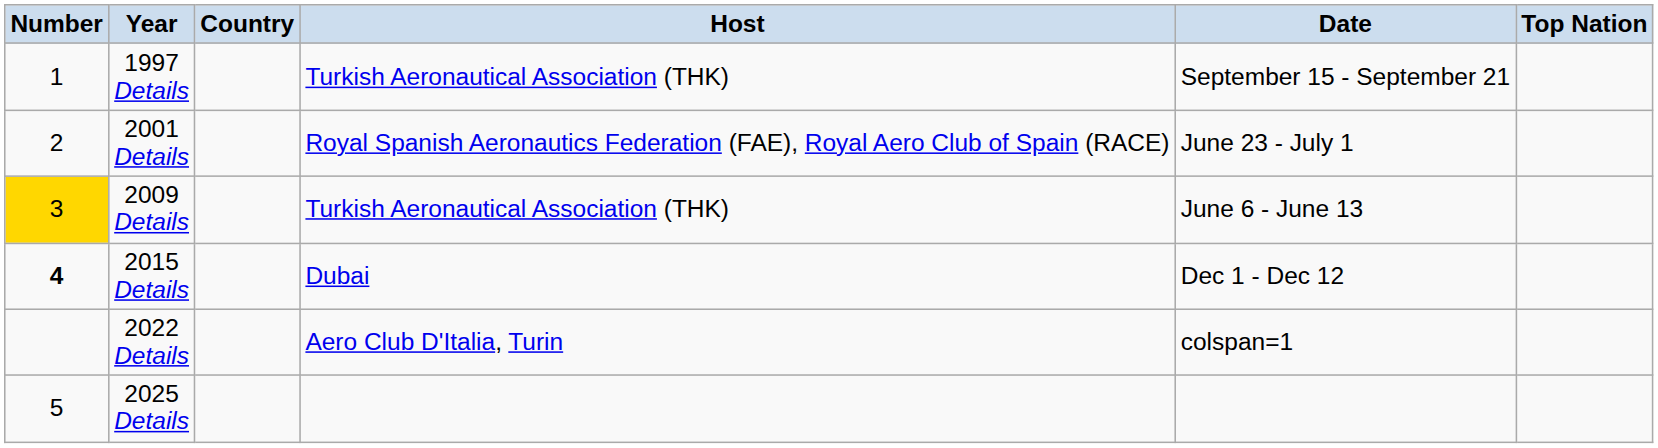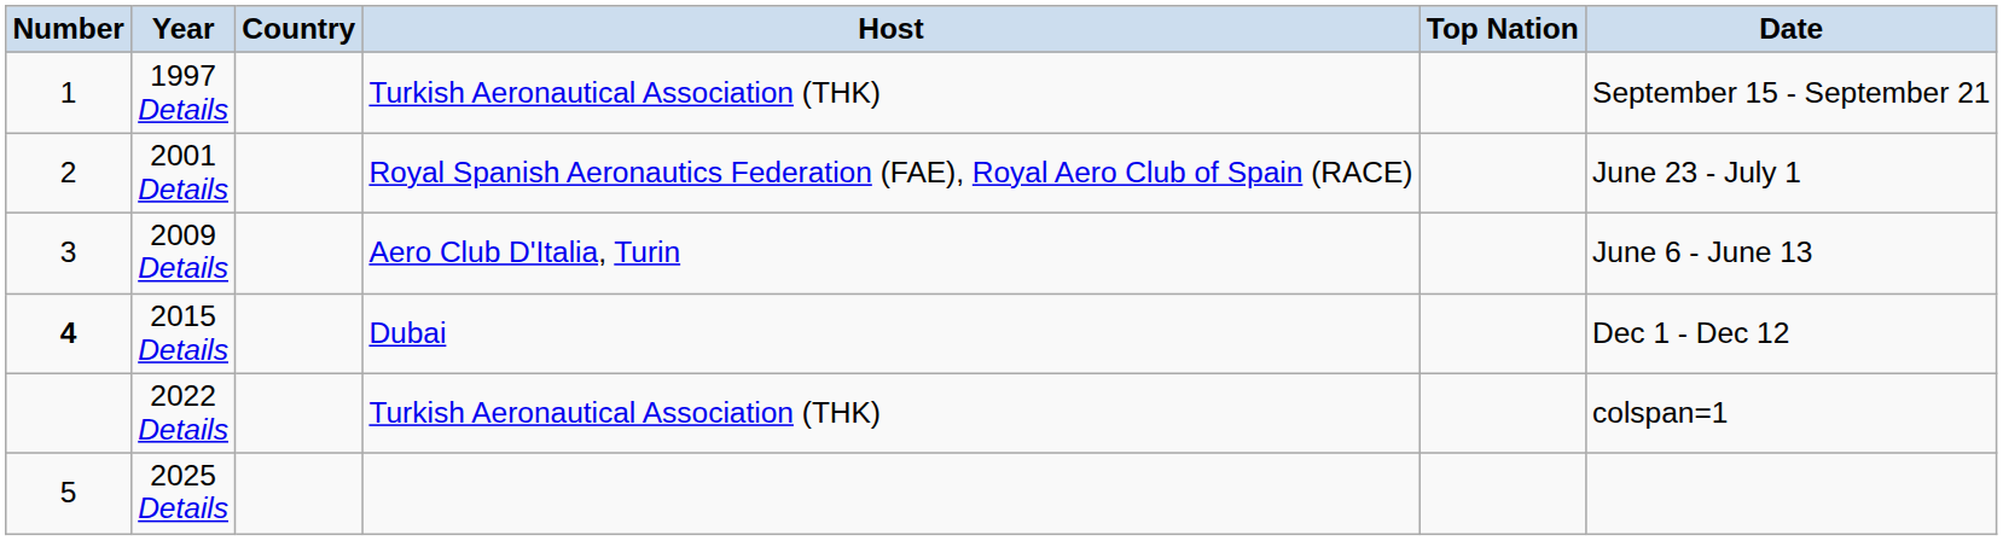columns swapped: Date <-> Top Nation
2009 Details | Number: gold background -> no background
2009 Details | Host: Turkish Aeronautical Association (THK) -> Aero Club D'Italia, Turin
2022 Details | Host: Aero Club D'Italia, Turin -> Turkish Aeronautical Association (THK)
